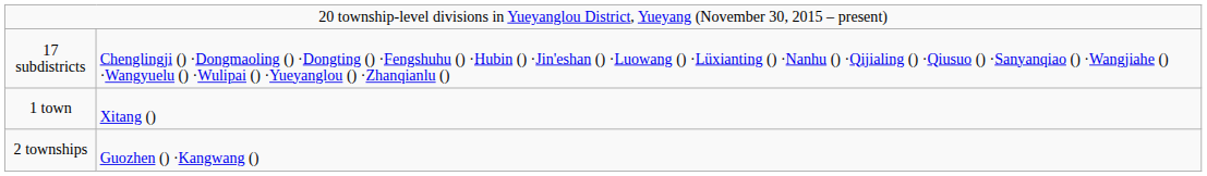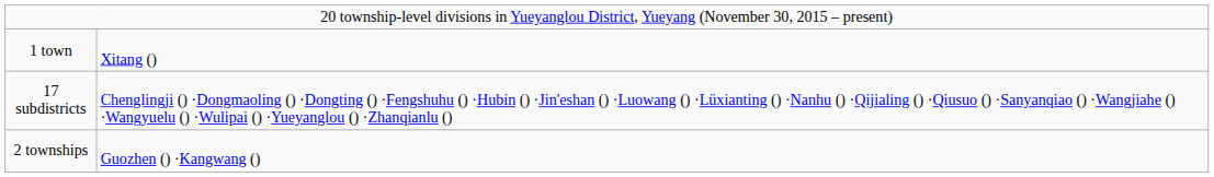rows swapped: 17 subdistricts <-> 1 town
